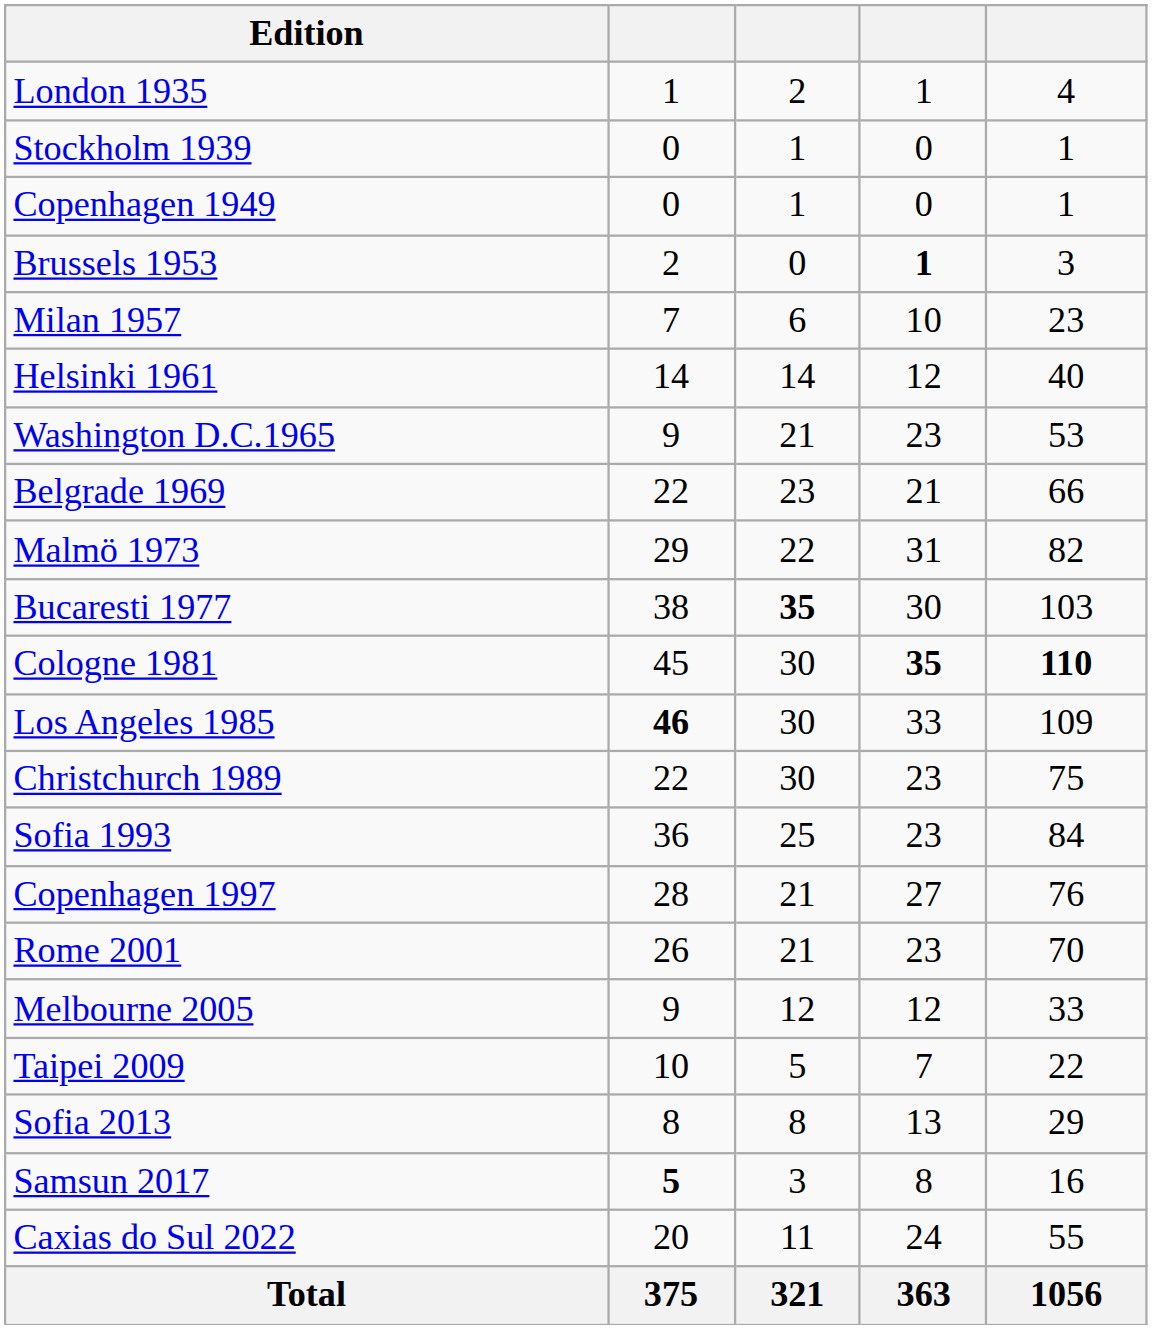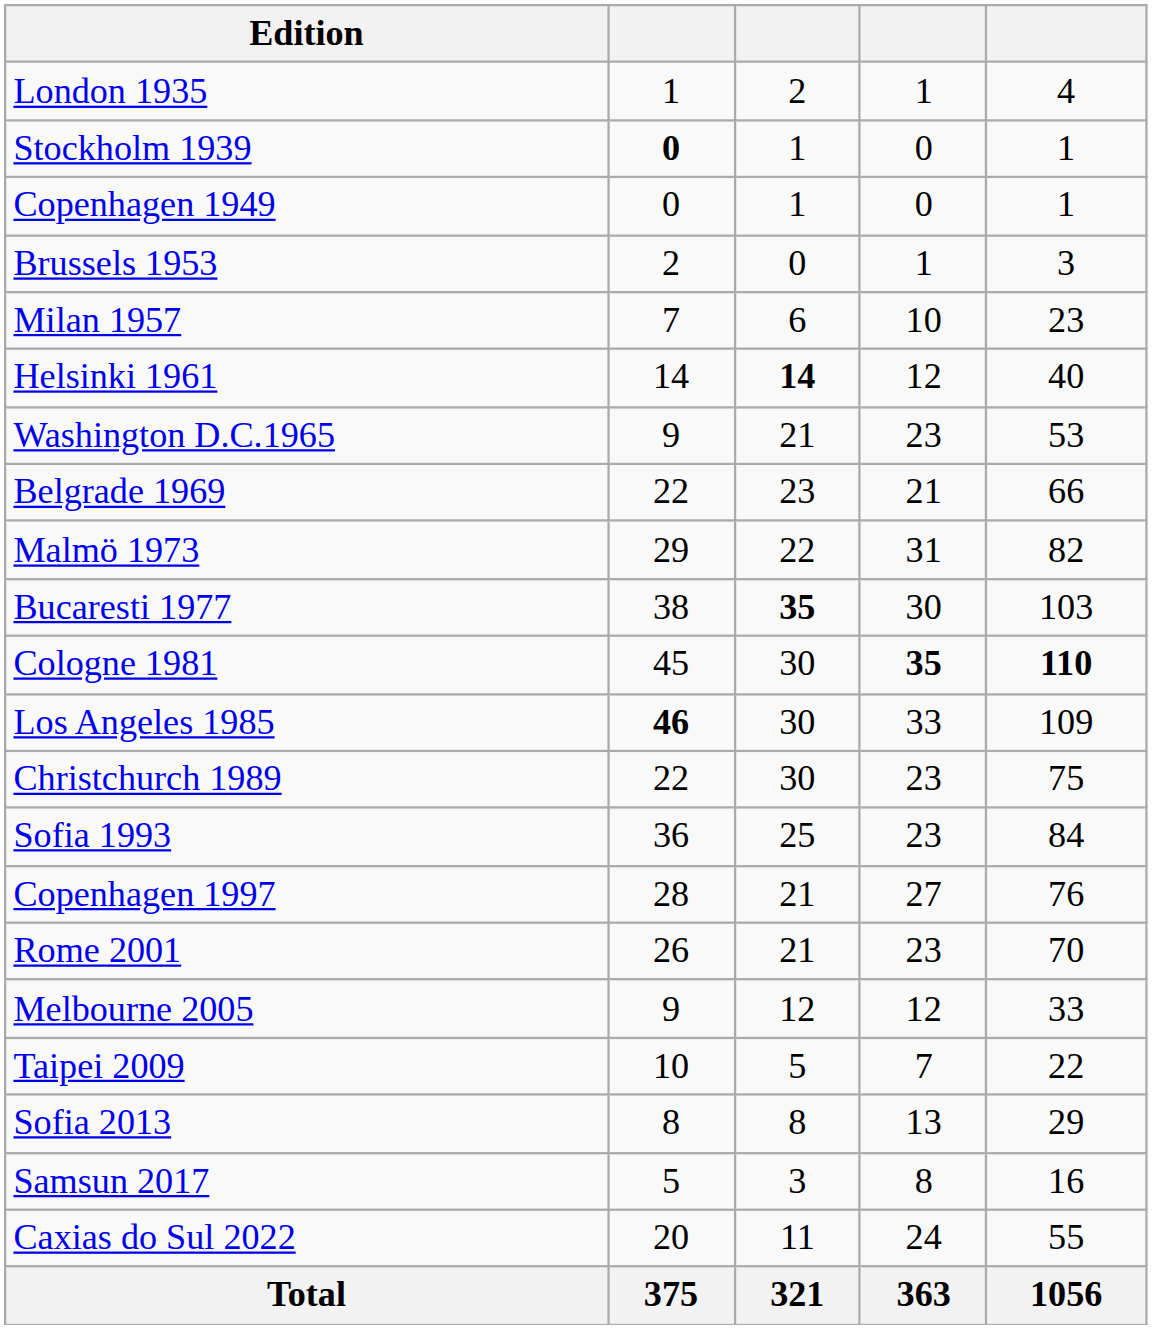Stockholm 1939 | column 2: normal -> bold
Brussels 1953 | column 4: bold -> normal
Helsinki 1961 | column 3: normal -> bold
Samsun 2017 | column 2: bold -> normal
